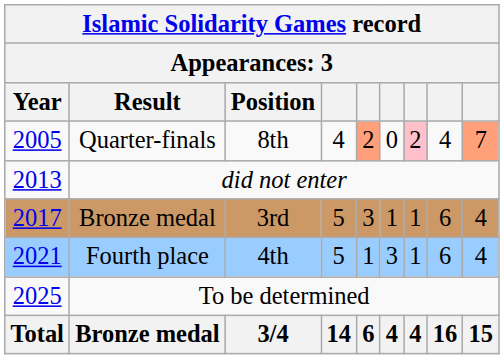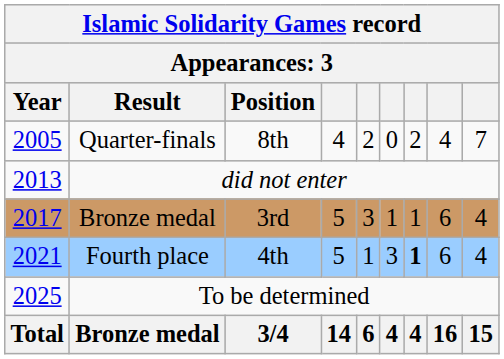Quarter-finals | column 5: lightsalmon background -> no background
Quarter-finals | column 7: pink background -> no background
Quarter-finals | column 9: lightsalmon background -> no background
Fourth place | column 7: normal -> bold
